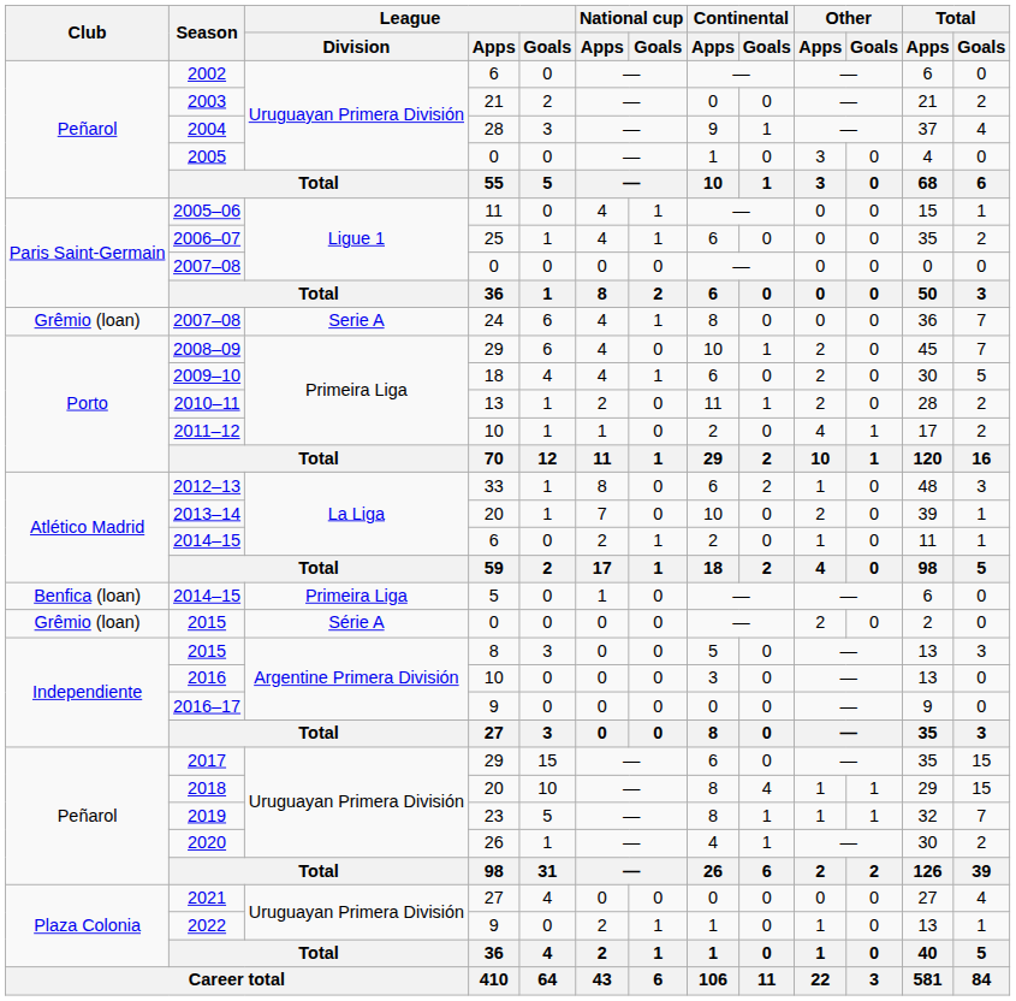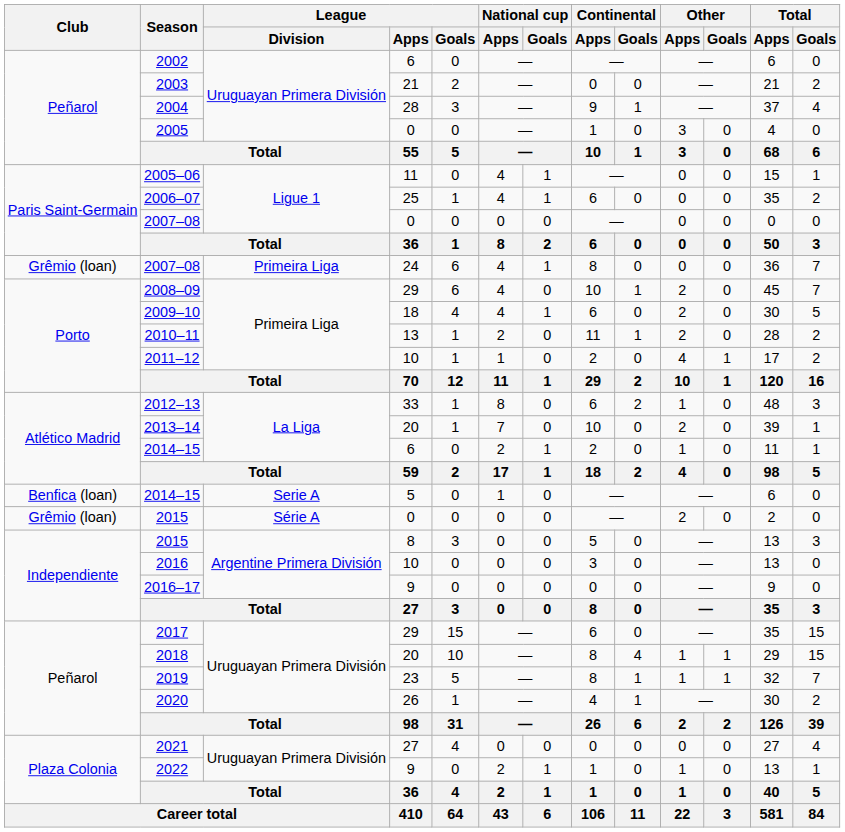2007–08 / 24 | League / Division: Serie A -> Primeira Liga
2014–15 / 5 | League / Division: Primeira Liga -> Serie A
